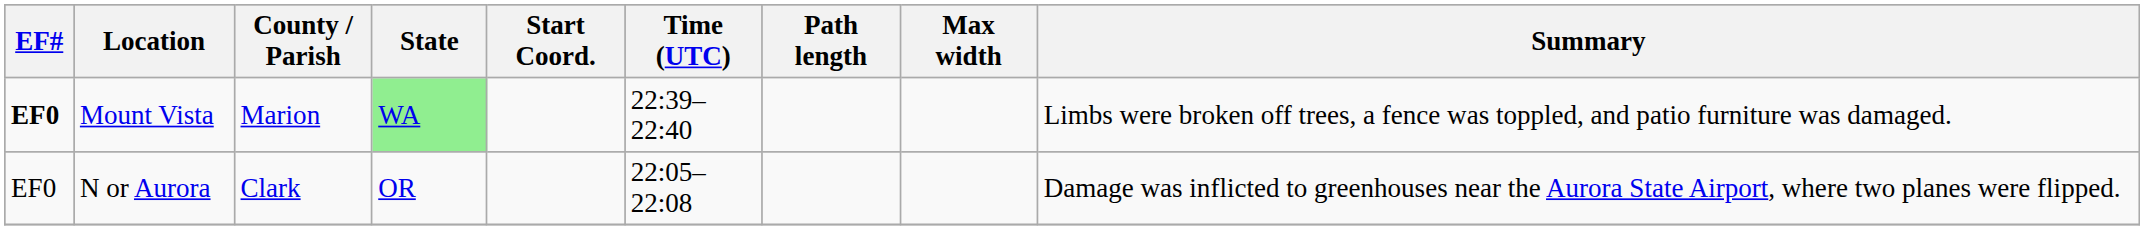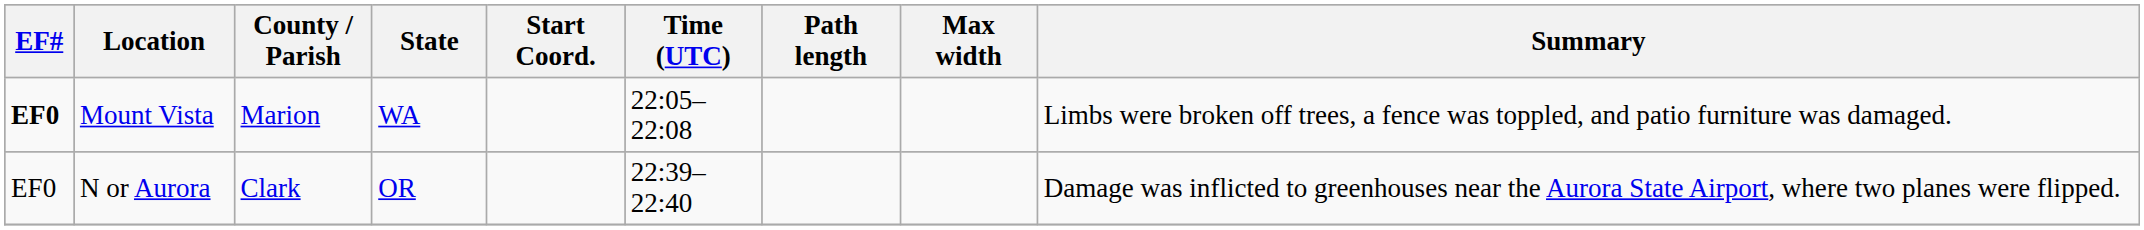Mount Vista | State: lightgreen background -> no background
Mount Vista | Time (UTC): 22:39–22:40 -> 22:05–22:08
N or Aurora | Time (UTC): 22:05–22:08 -> 22:39–22:40
